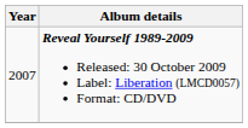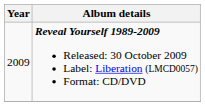row 2 | Year: 2007 -> 2009
